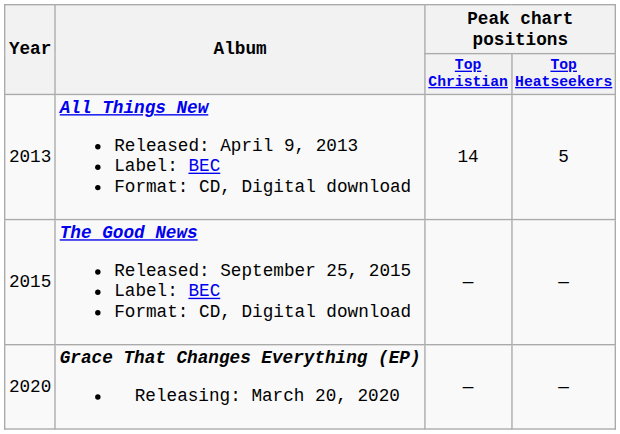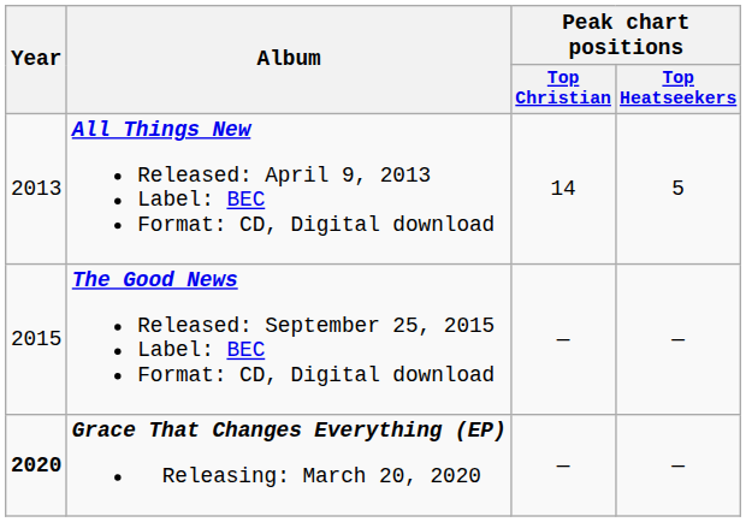Grace That Changes Everything (EP) Releasing: March 20, 2020 | Year: normal -> bold
